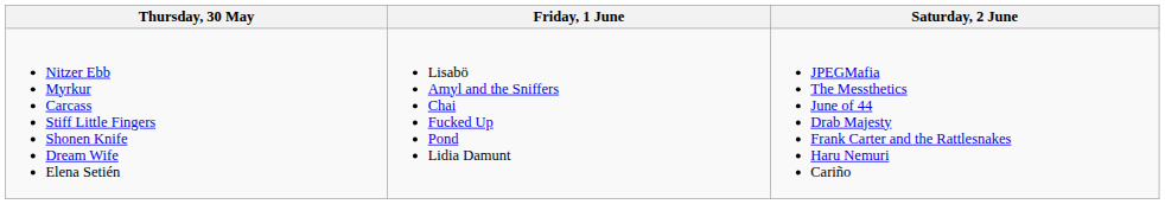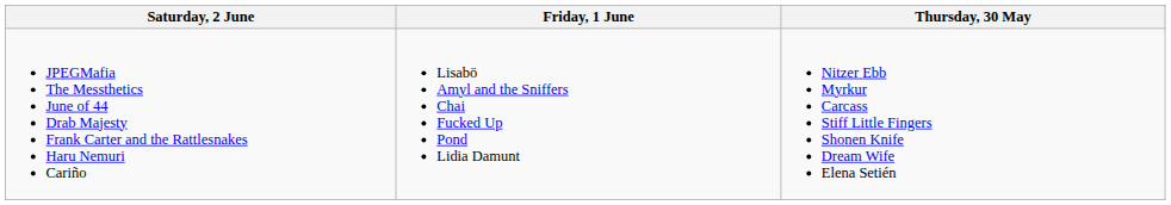columns swapped: Thursday, 30 May <-> Saturday, 2 June
